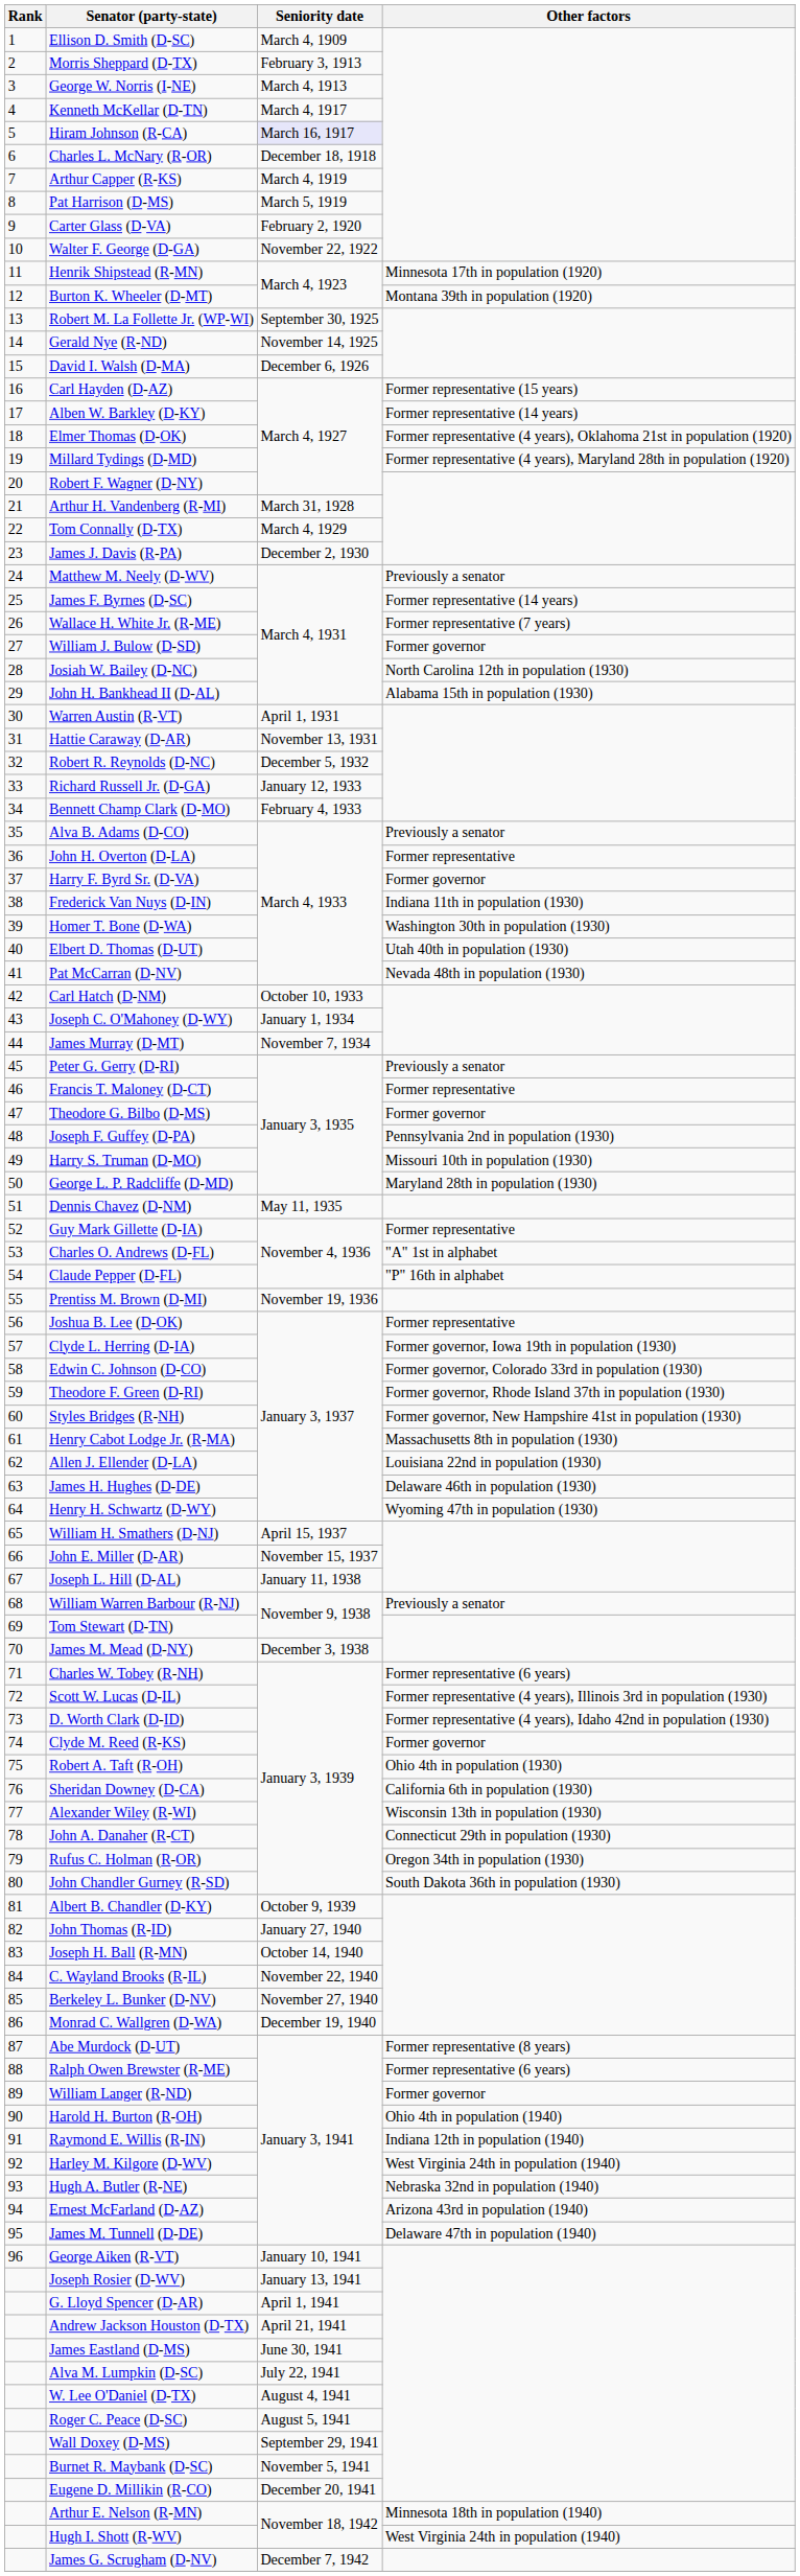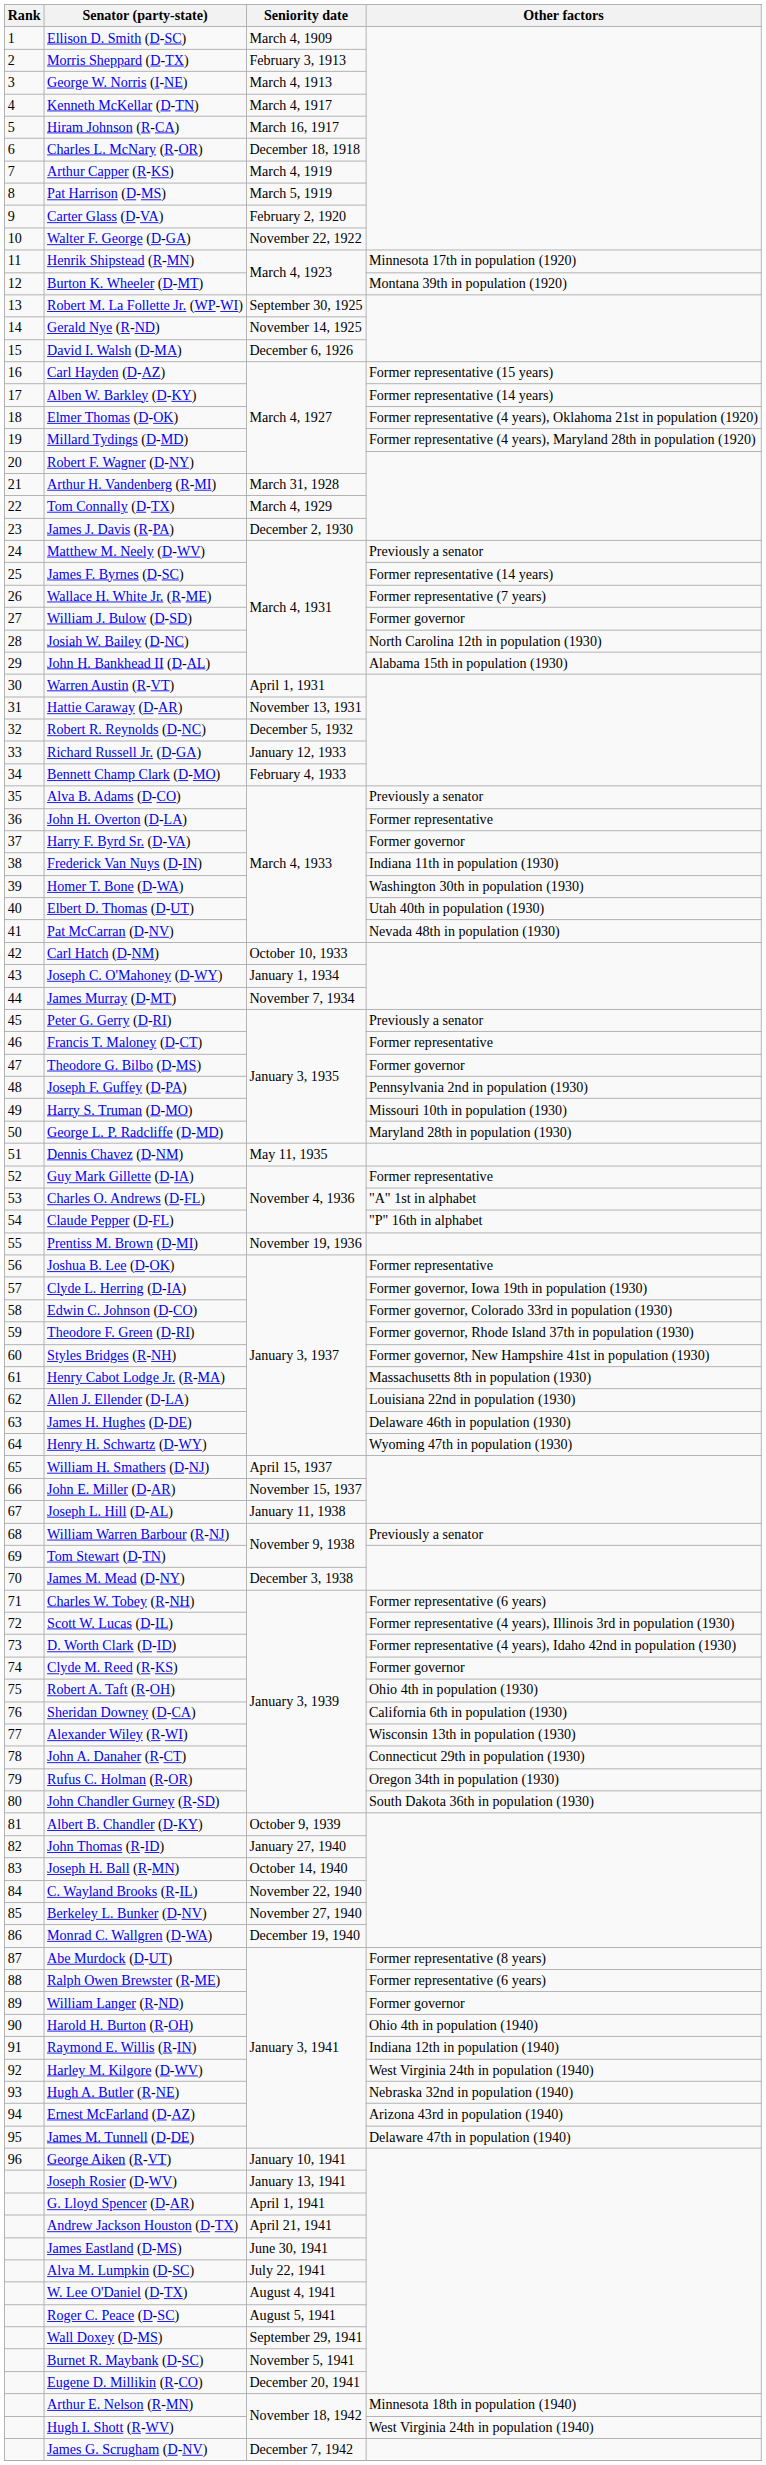Hiram Johnson (R-CA) | Seniority date: lavender background -> no background
